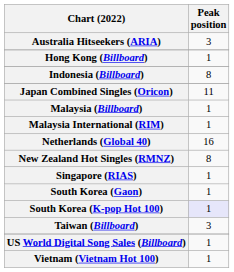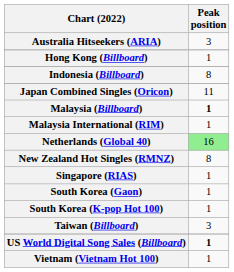Malaysia (Billboard) | Peak position: normal -> bold
Netherlands (Global 40) | Peak position: no background -> lightgreen background
South Korea (K-pop Hot 100) | Peak position: lavender background -> no background
US World Digital Song Sales (Billboard) | Peak position: normal -> bold
